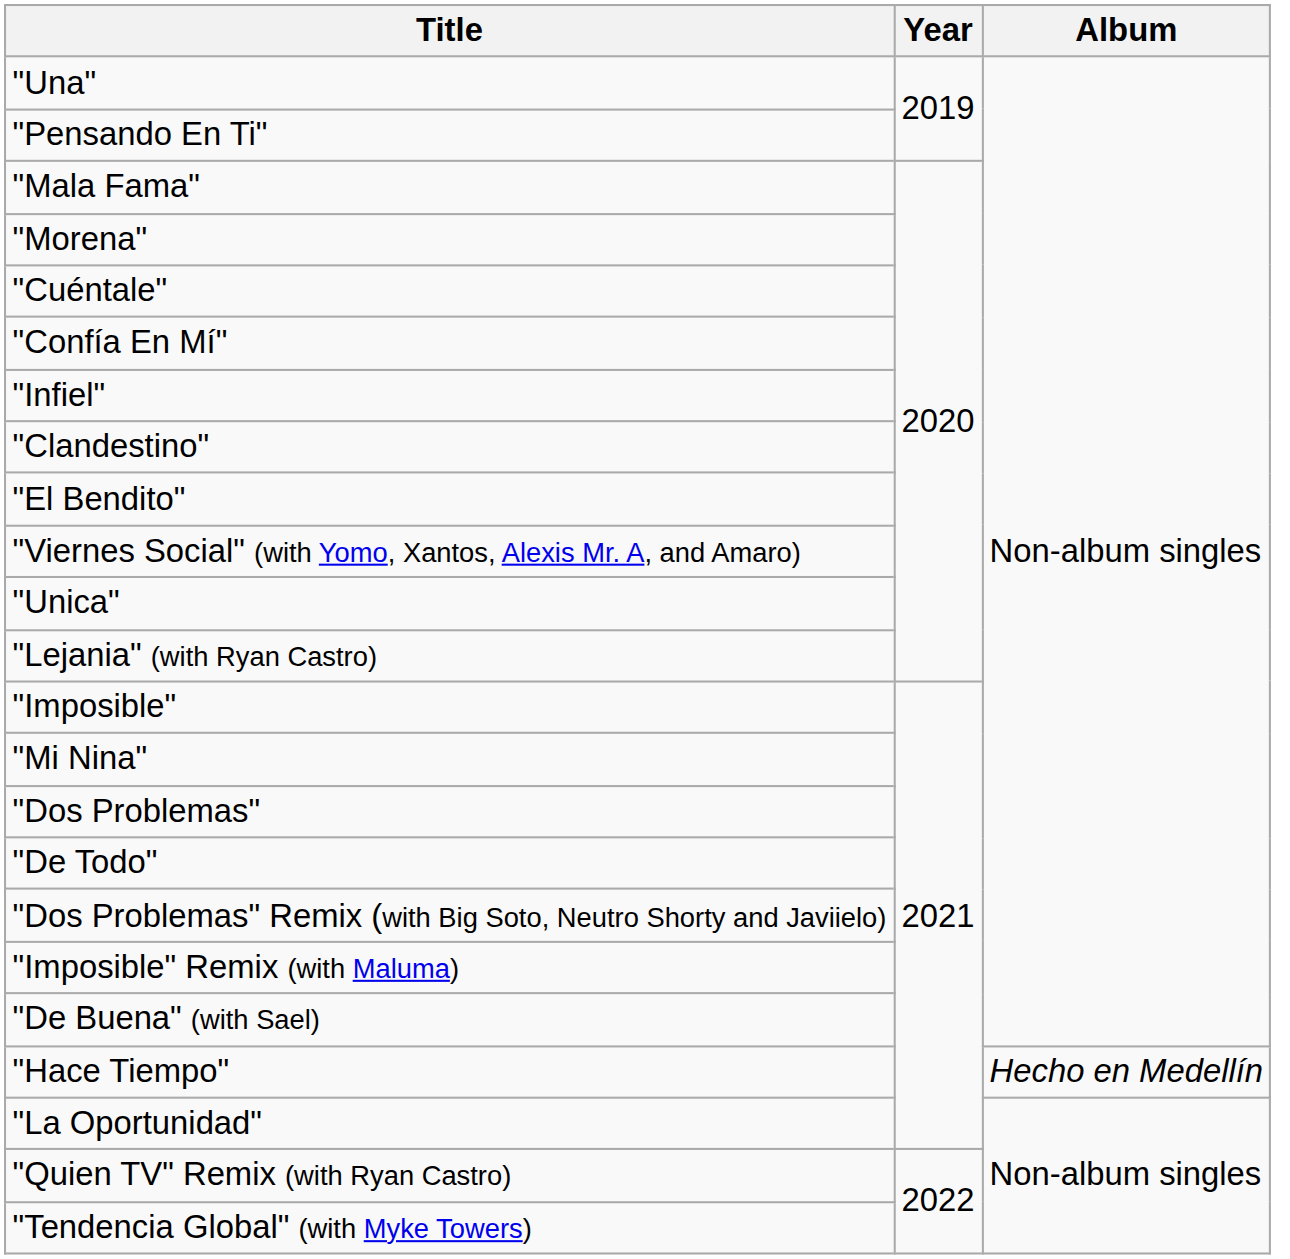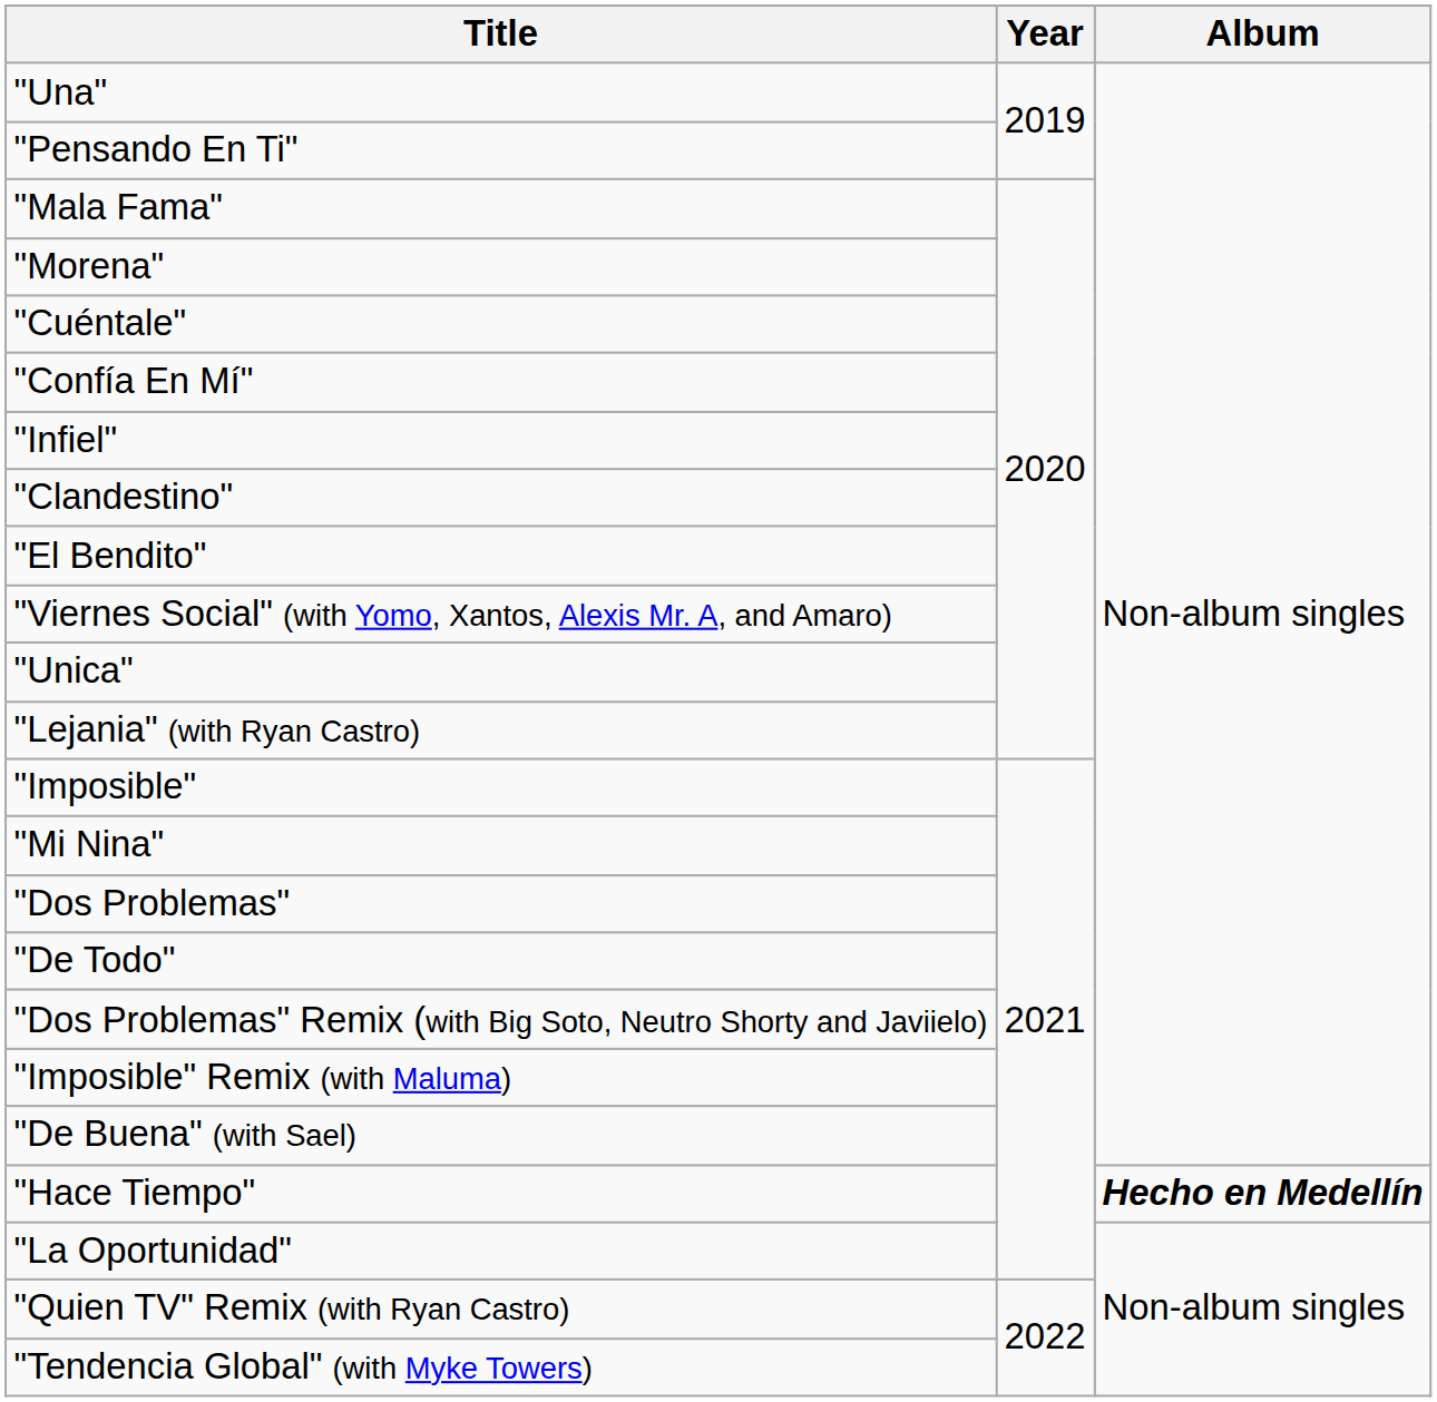"Hace Tiempo" | Album: normal -> bold
